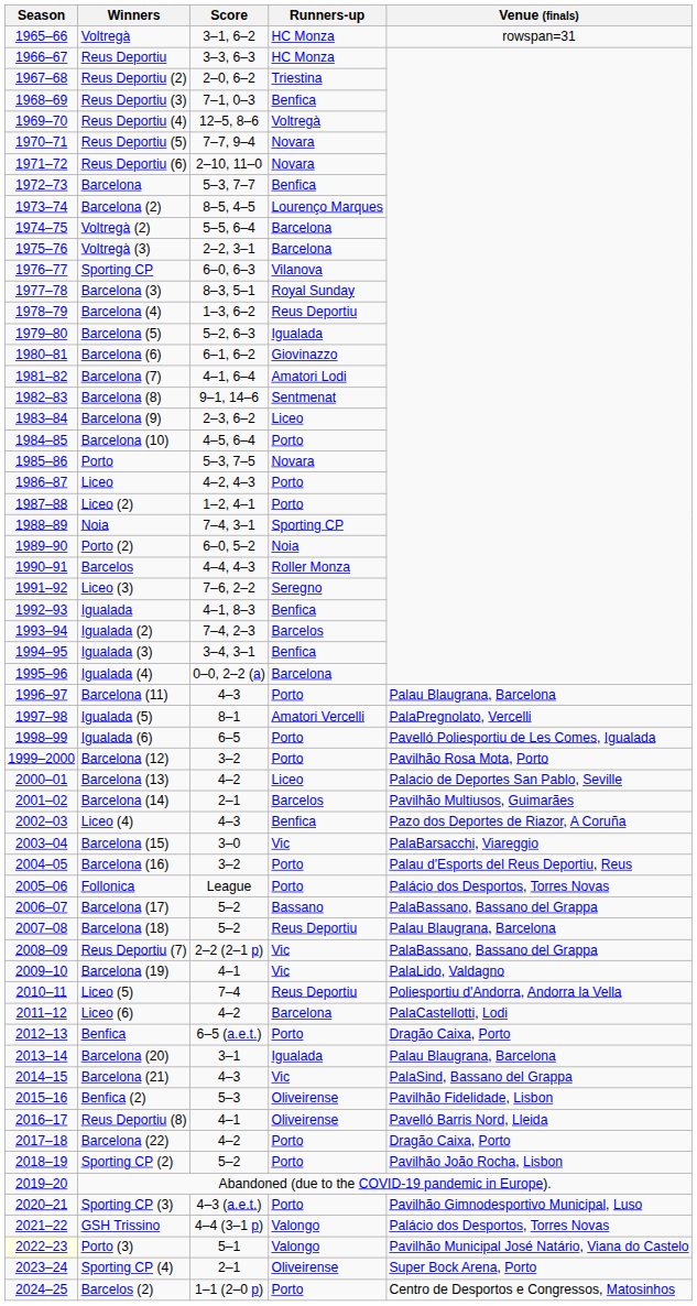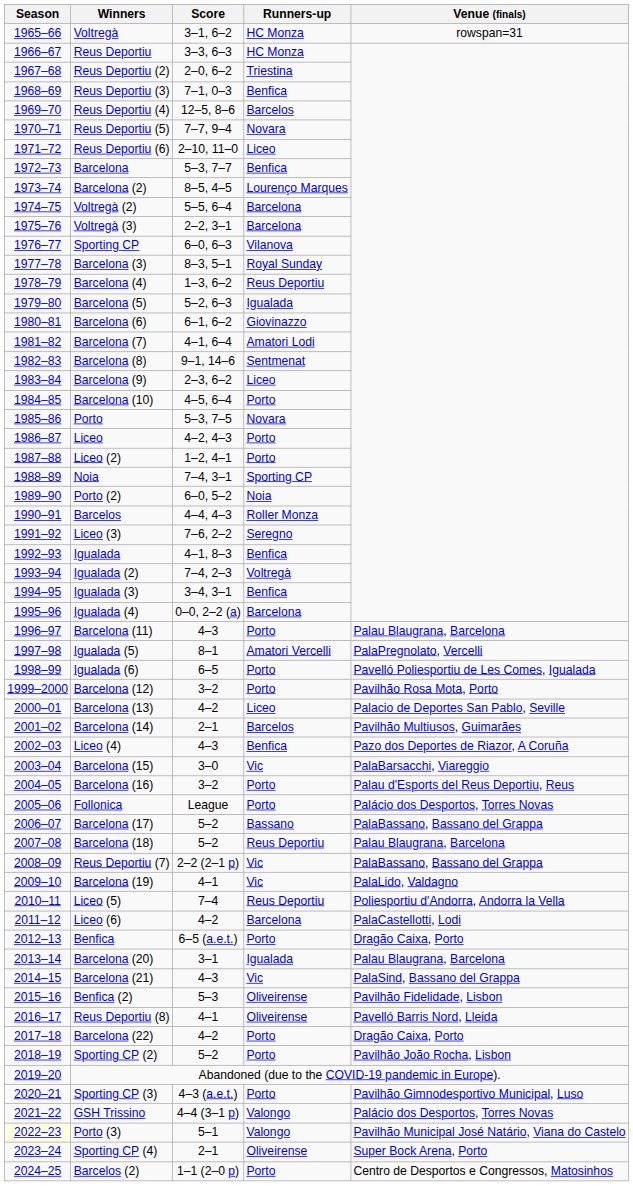Reus Deportiu (4) | Runners-up: Voltregà -> Barcelos
Reus Deportiu (6) | Runners-up: Novara -> Liceo
Igualada (2) | Runners-up: Barcelos -> Voltregà
